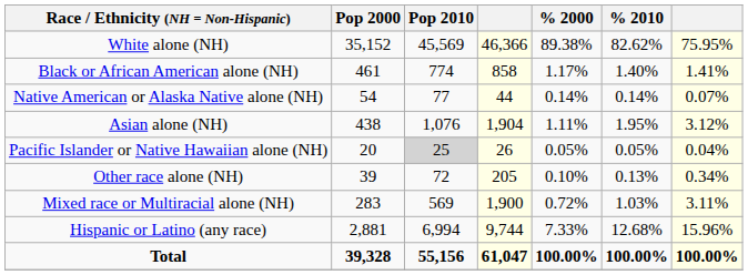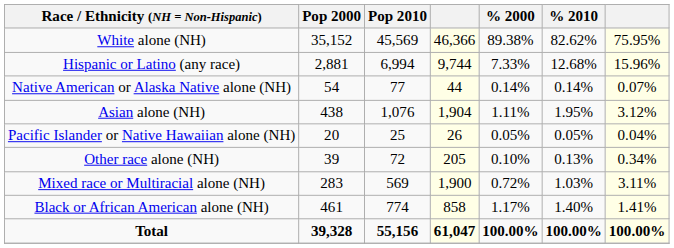rows swapped: Black or African American alone (NH) <-> Hispanic or Latino (any race)
Pacific Islander or Native Hawaiian alone (NH) | Pop 2010: lightgrey background -> no background
